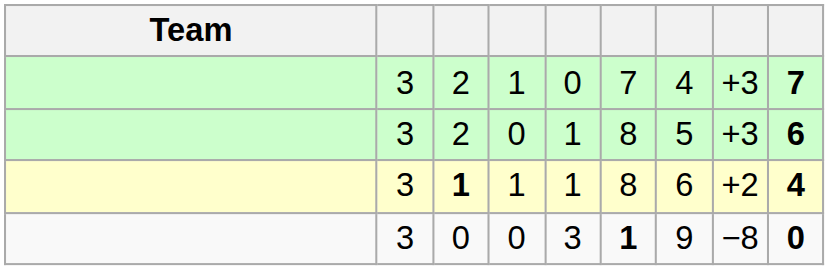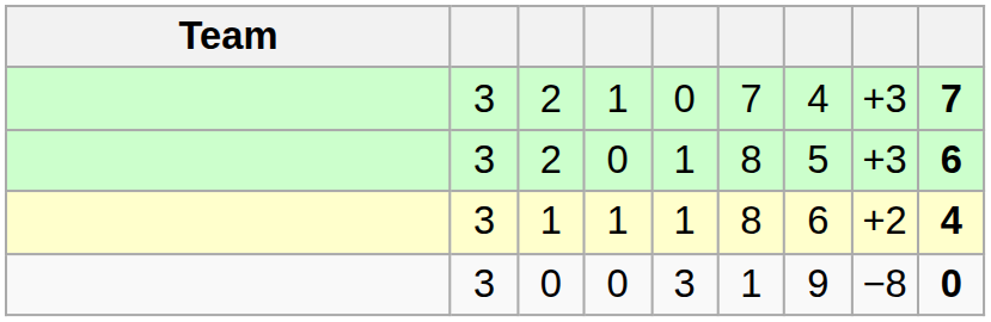row 4 | column 3: bold -> normal
row 5 | column 6: bold -> normal
